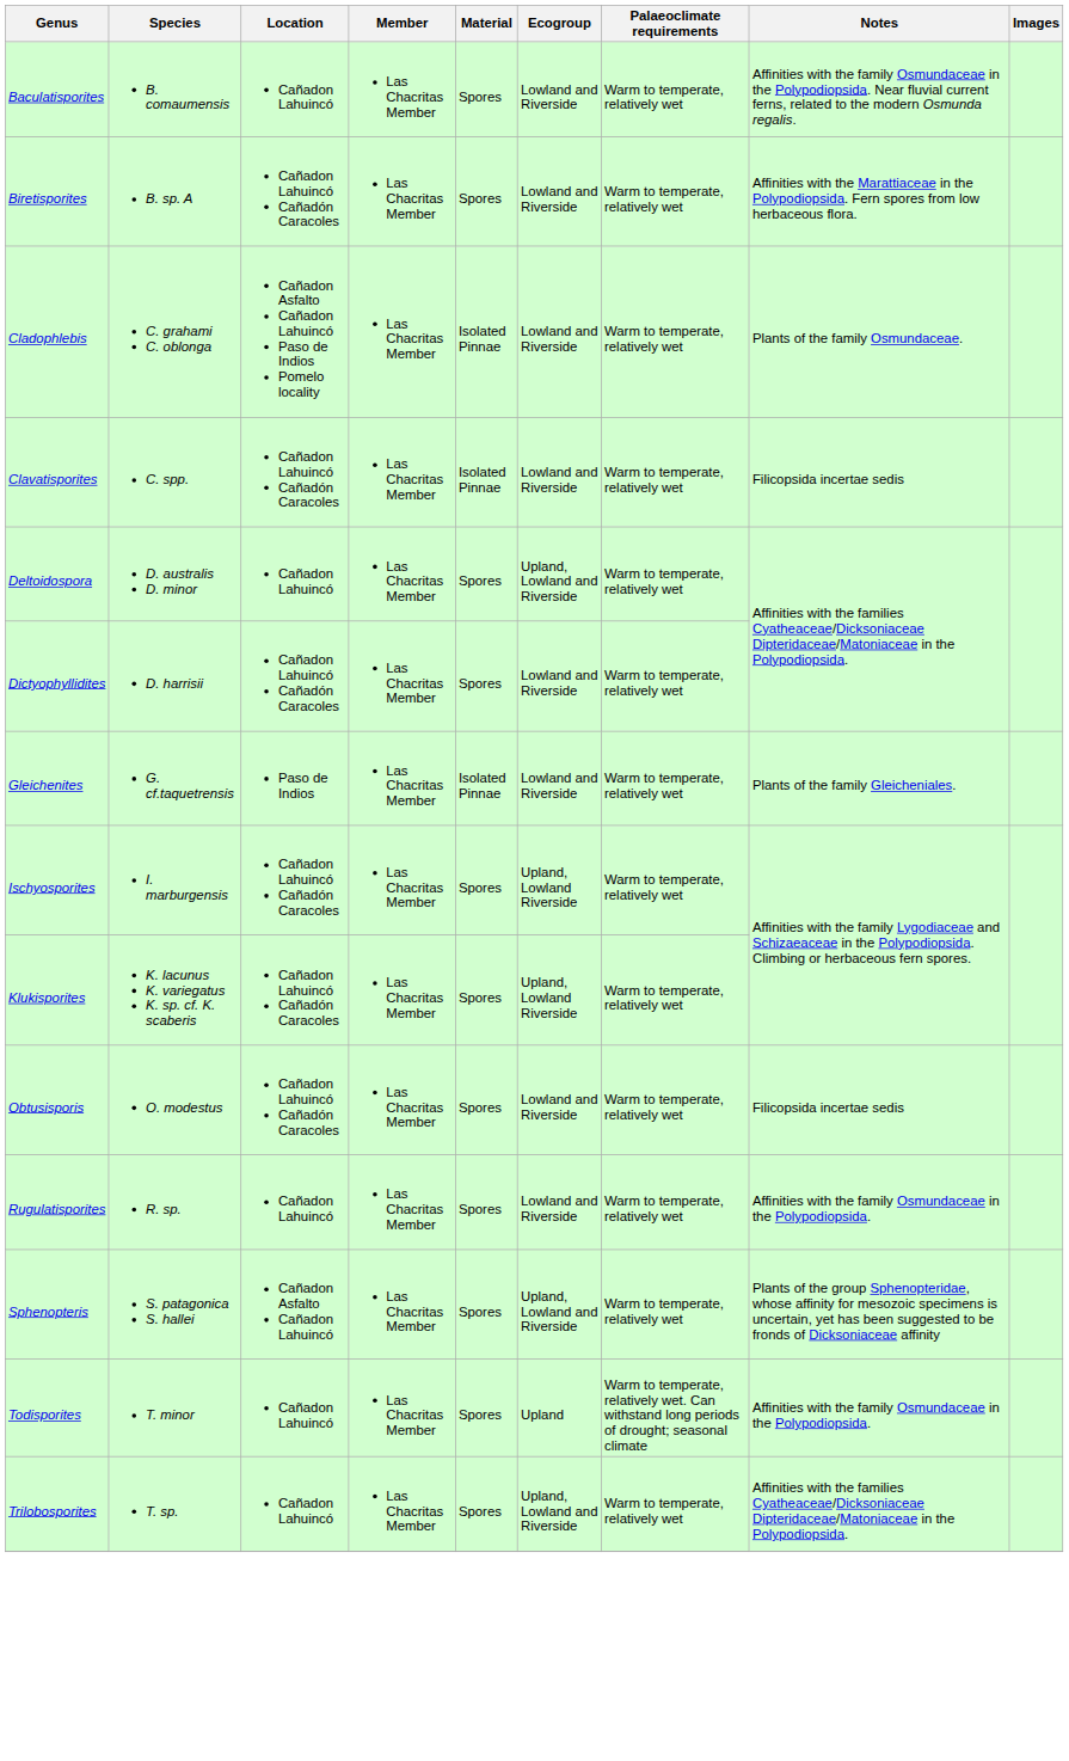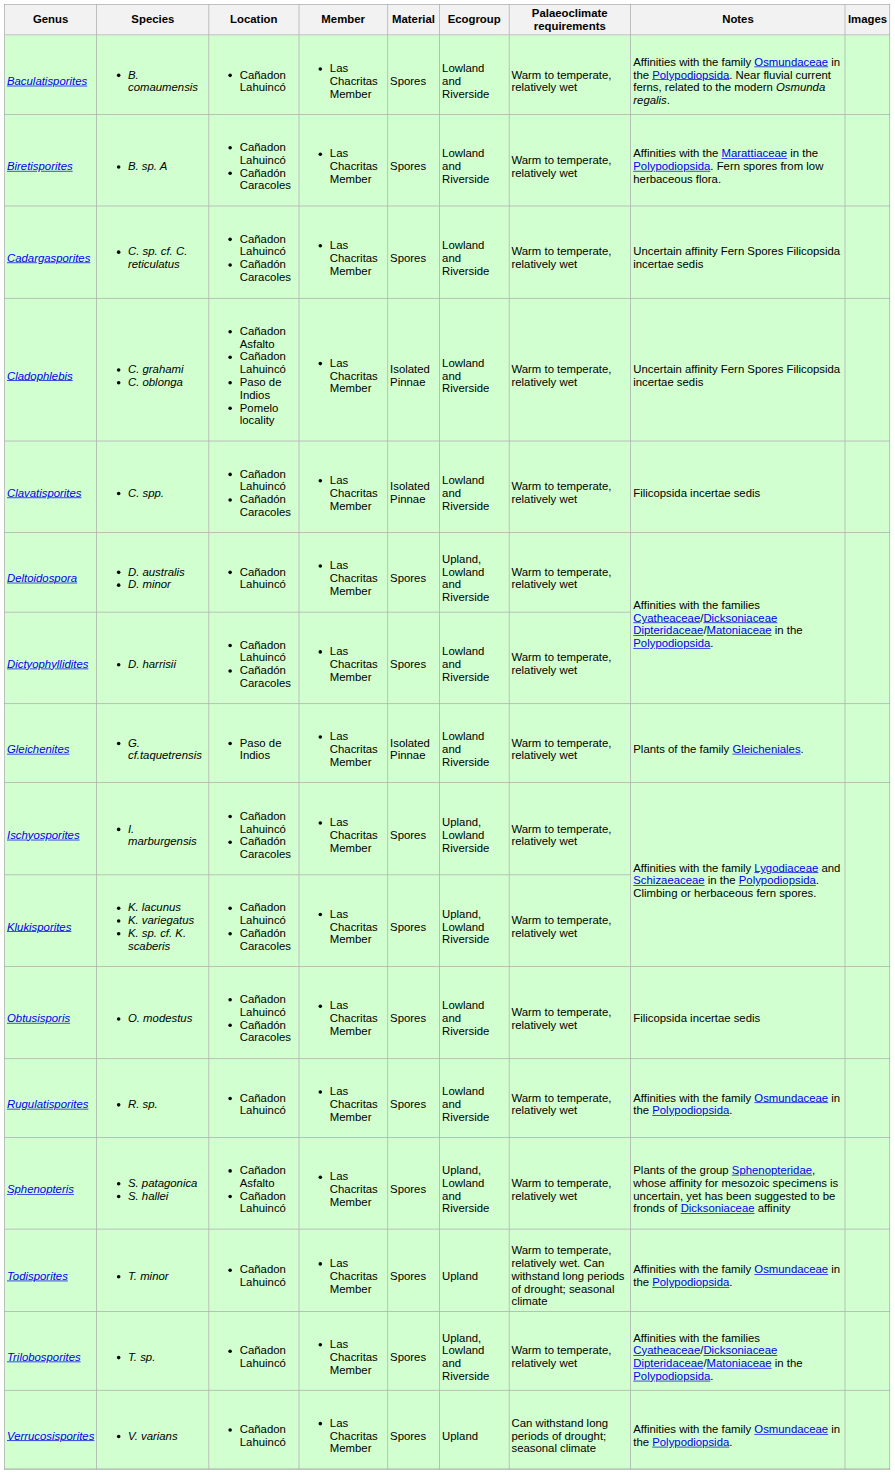+ row: Cadargasporites | C. sp. cf. C. reticulatus | Cañadon Lahuincó Cañadón Caracoles | Las Chacritas Member | Spores | Lowland and Riverside | Warm to temperate, relatively wet | Uncertain affinity Fern Spores Filicopsida incertae sedis
Cladophlebis | Notes: Plants of the family Osmundaceae. -> Uncertain affinity Fern Spores Filicopsida incertae sedis
+ row: Verrucosisporites | V. varians | Cañadon Lahuincó | Las Chacritas Member | Spores | Upland | Can withstand long periods of drought; seasonal climate | Affinities with the family Osmundaceae in the Polypodiopsida.
